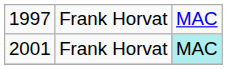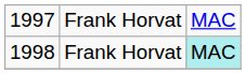row 2 | column 1: 2001 -> 1998
